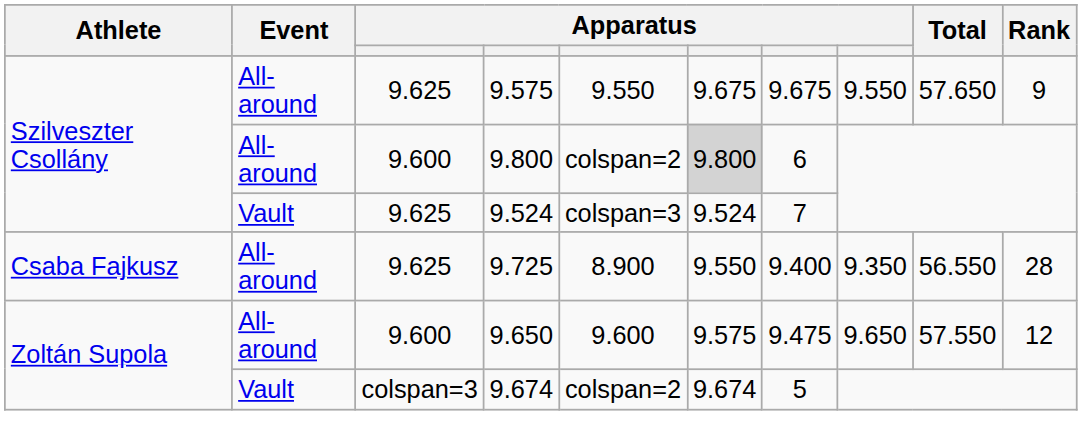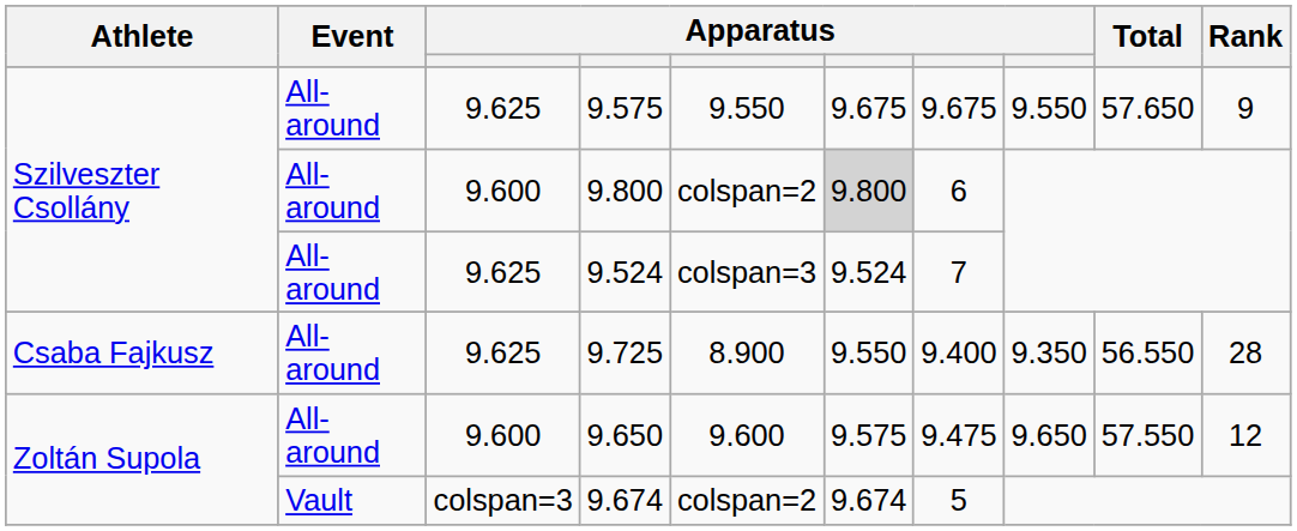row 5 | Event: Vault -> All-around
